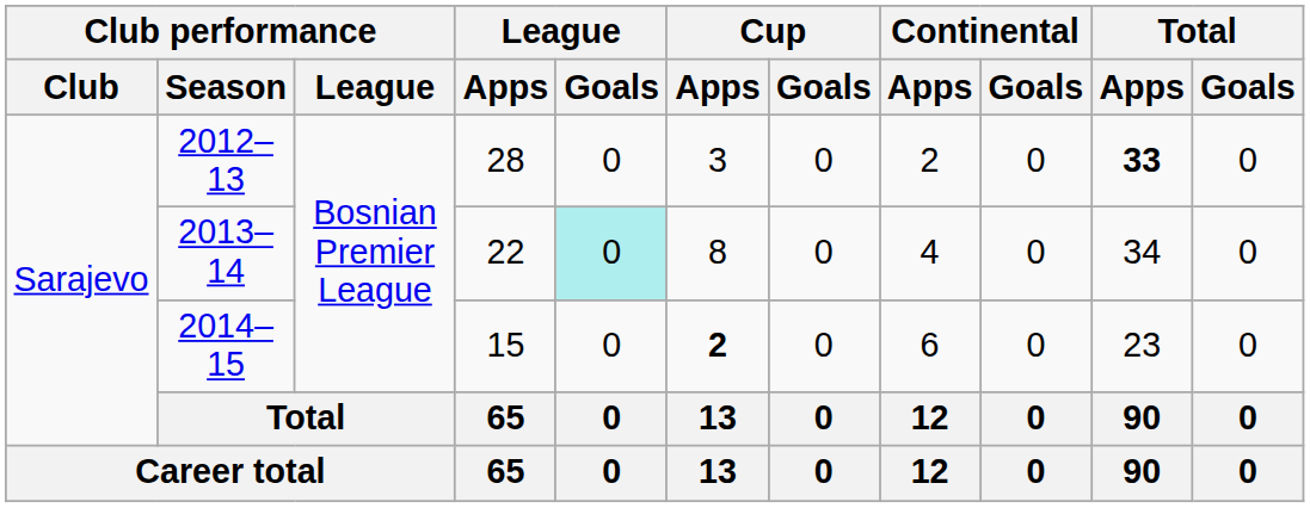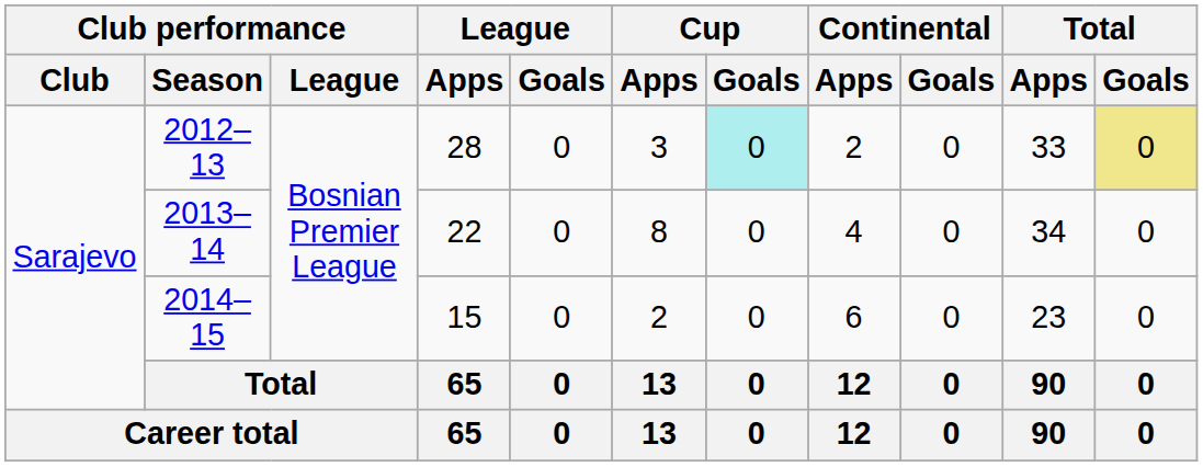2012–13 | Cup / Goals: no background -> paleturquoise background
2012–13 | Total / Apps: bold -> normal
2012–13 | Total / Goals: no background -> khaki background
2013–14 | League / Goals: paleturquoise background -> no background
2014–15 | Cup / Apps: bold -> normal
